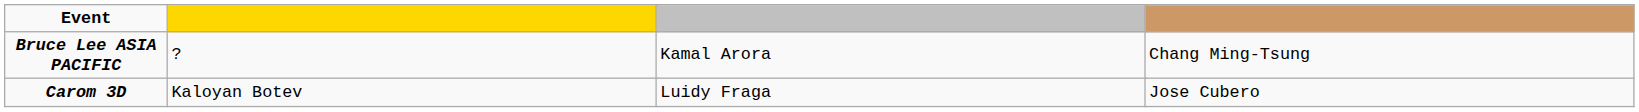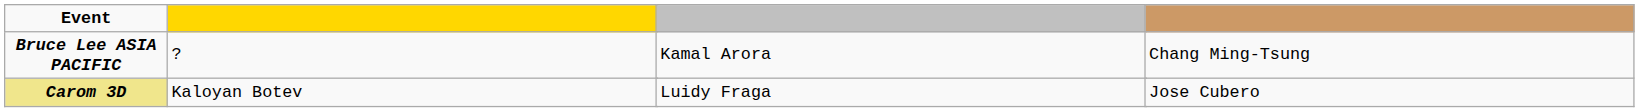Carom 3D | Event: no background -> khaki background
